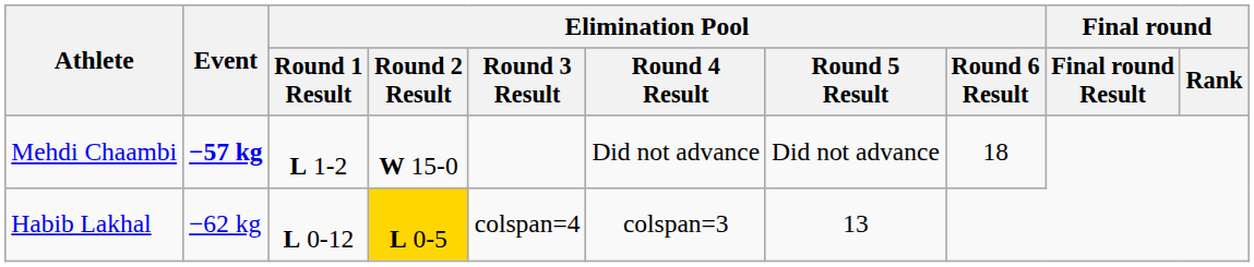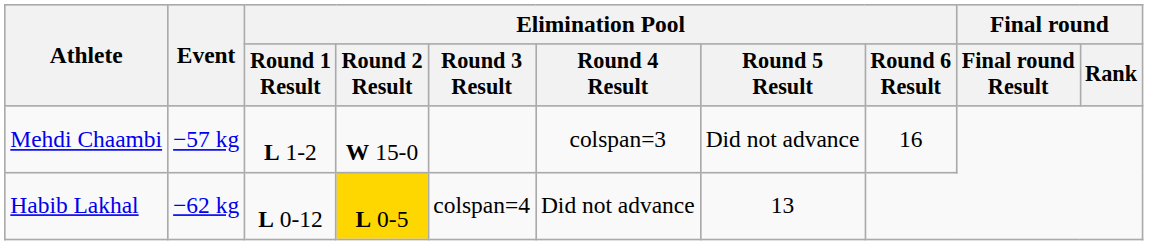Mehdi Chaambi | Event: bold -> normal
Mehdi Chaambi | Elimination Pool / Round 4 Result: Did not advance -> colspan=3
Mehdi Chaambi | Elimination Pool / Round 6 Result: 18 -> 16
Habib Lakhal | Elimination Pool / Round 4 Result: colspan=3 -> Did not advance
